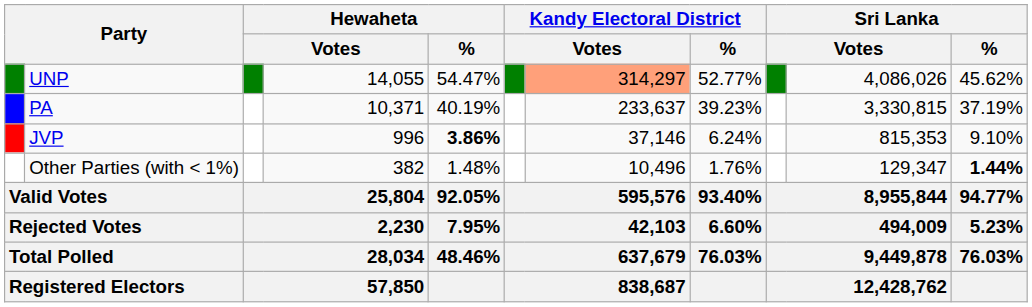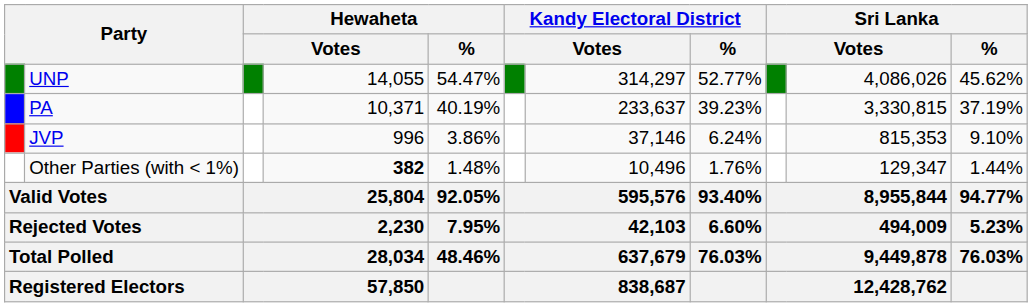UNP | column 7: lightsalmon background -> no background
JVP | Hewaheta / %: bold -> normal
Other Parties (with < 1%) | column 4: normal -> bold
Other Parties (with < 1%) | Sri Lanka / %: bold -> normal
